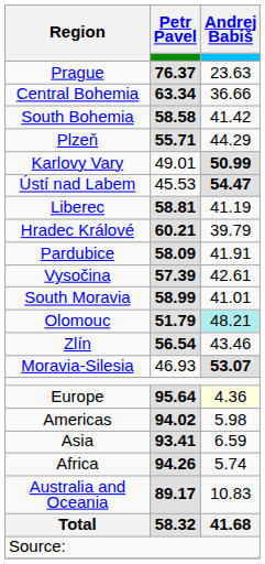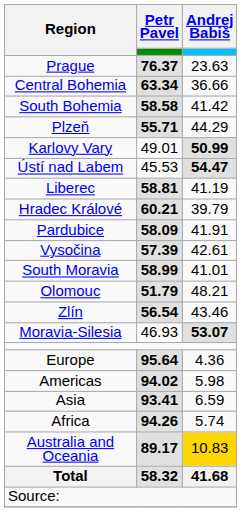Olomouc | Andrej Babiš: paleturquoise background -> no background
Europe | Andrej Babiš: lightyellow background -> no background
Australia and Oceania | Andrej Babiš: no background -> gold background
